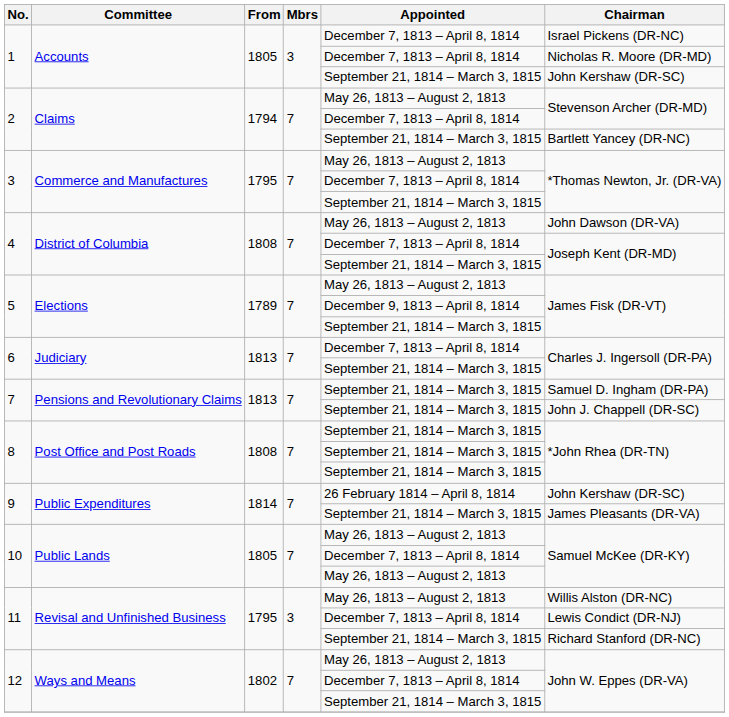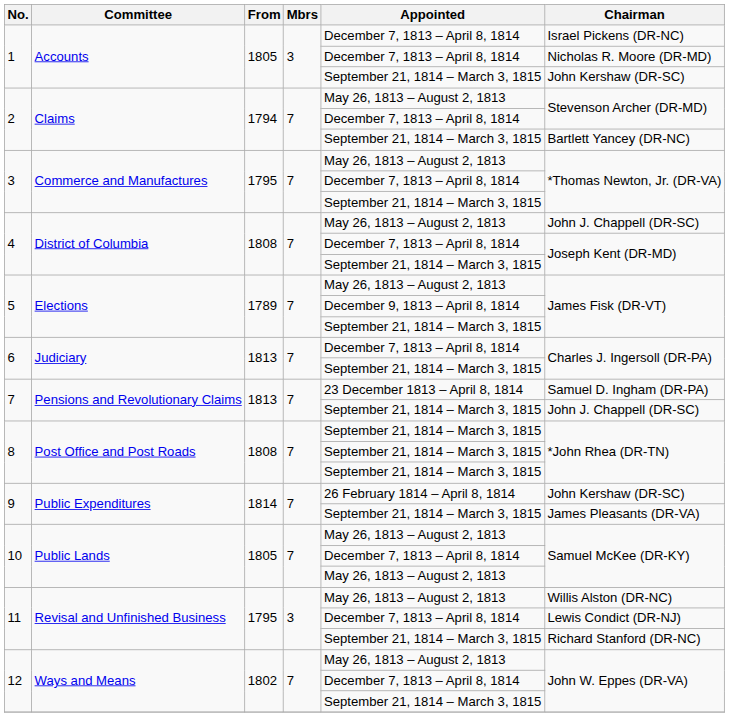row 11 | Chairman: John Dawson (DR-VA) -> John J. Chappell (DR-SC)
row 19 | Appointed: September 21, 1814 – March 3, 1815 -> 23 December 1813 – April 8, 1814
